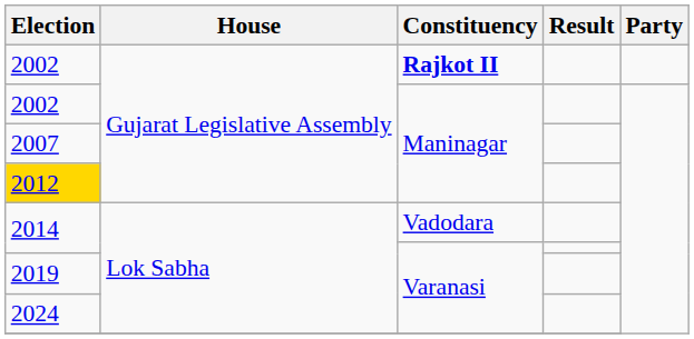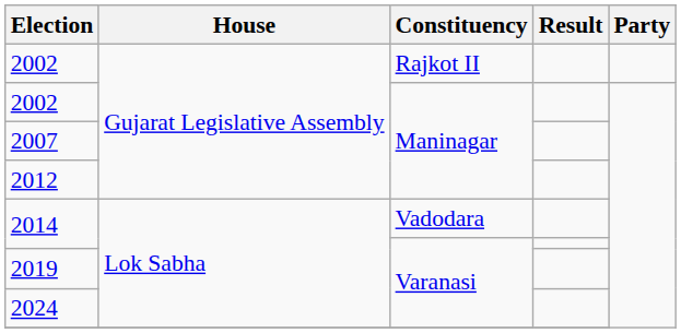2002 / Rajkot II | Constituency: bold -> normal
2012 | Election: gold background -> no background
